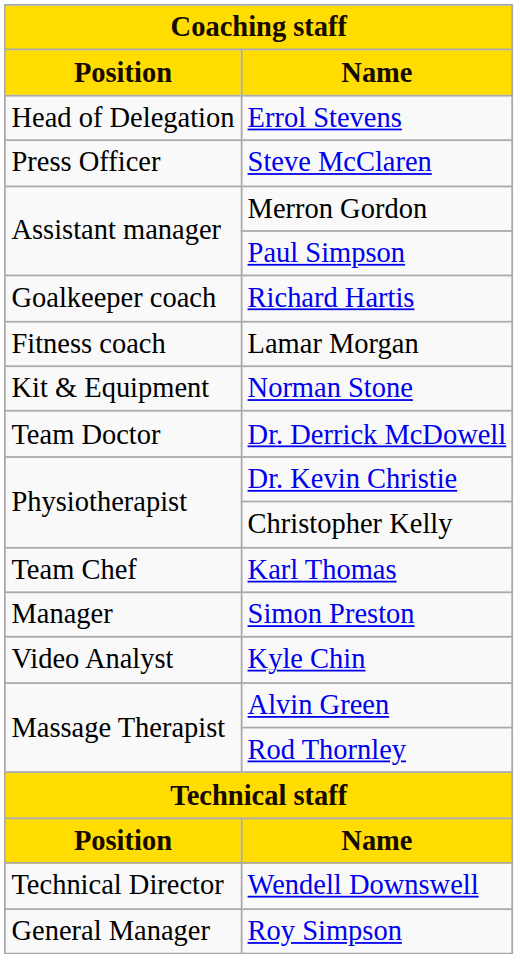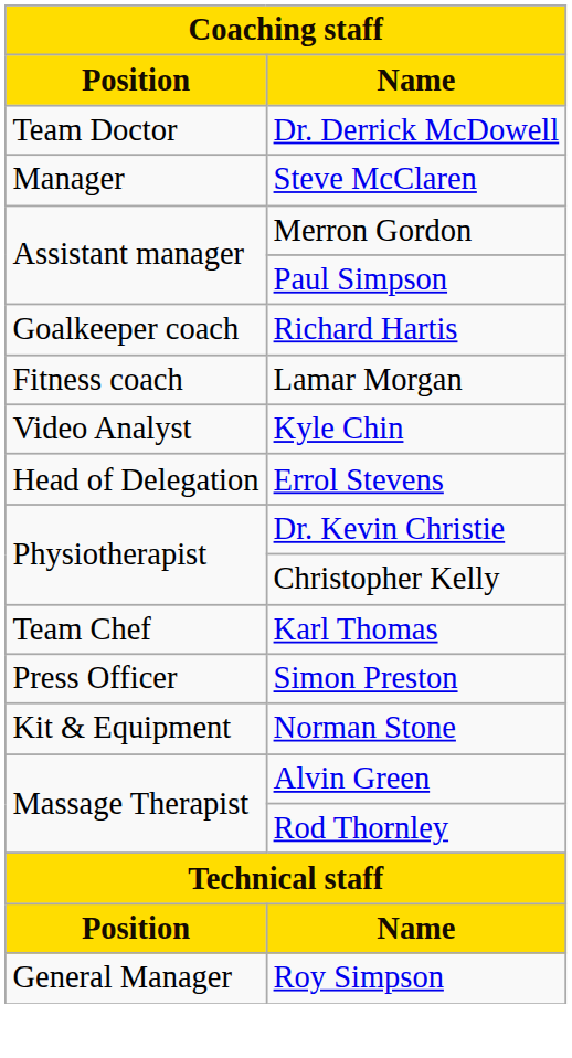rows swapped: Errol Stevens <-> Dr. Derrick McDowell
Steve McClaren | Position: Press Officer -> Manager
rows swapped: Kyle Chin <-> Norman Stone
Simon Preston | Position: Manager -> Press Officer
- row: Technical Director | Wendell Downswell
